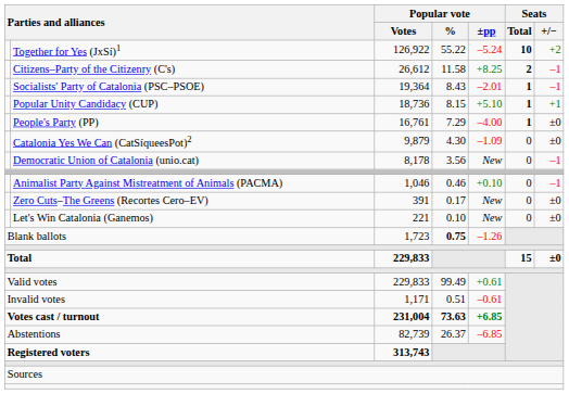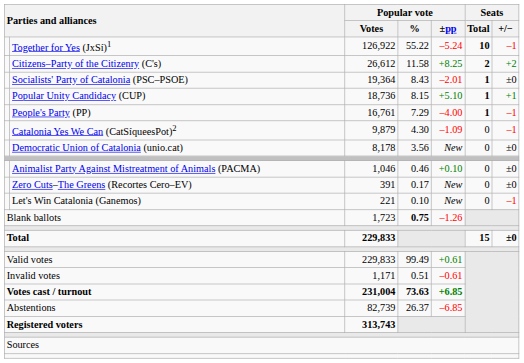Together for Yes (JxSí)1 | Seats / +/−: +2 -> –1
Citizens–Party of the Citizenry (C's) | Seats / +/−: –1 -> +2
Socialists' Party of Catalonia (PSC–PSOE) | Seats / +/−: –1 -> ±0
People's Party (PP) | Seats / +/−: ±0 -> –1
Catalonia Yes We Can (CatSíqueesPot)2 | Seats / +/−: ±0 -> –1
Democratic Union of Catalonia (unio.cat) | Seats / +/−: –1 -> ±0
Animalist Party Against Mistreatment of Animals (PACMA) | Seats / +/−: –1 -> ±0
Let's Win Catalonia (Ganemos) | Seats / +/−: ±0 -> –1
